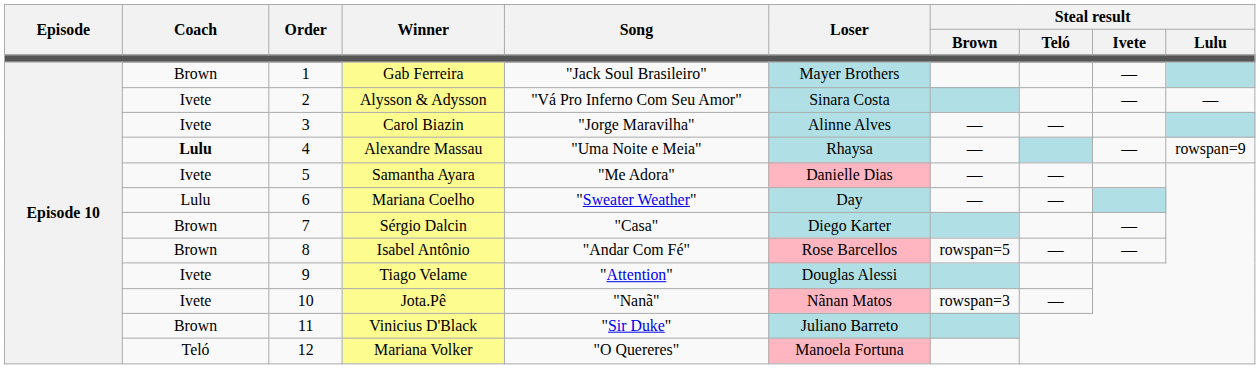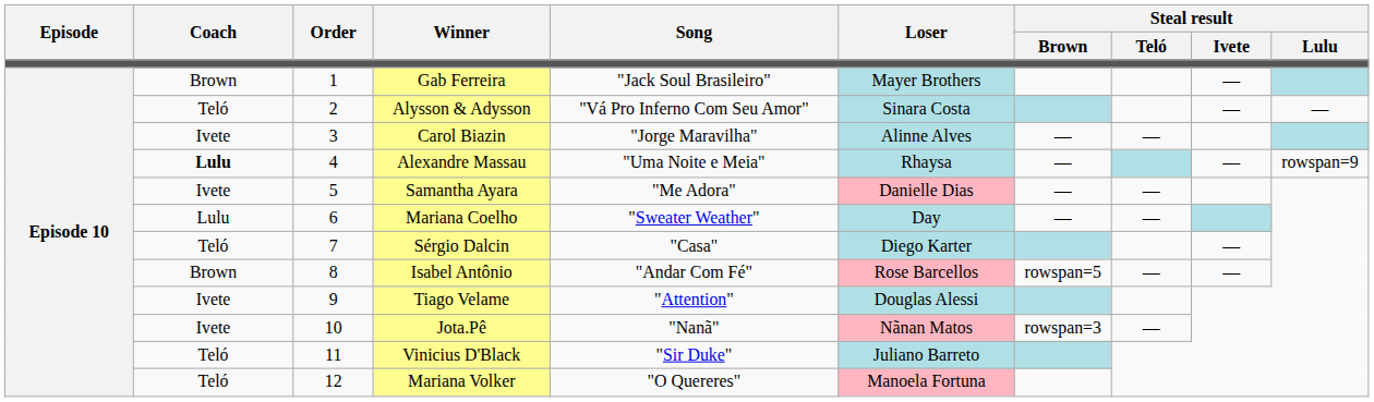Alysson & Adysson | Coach: Ivete -> Teló
Sérgio Dalcin | Coach: Brown -> Teló
Vinicius D'Black | Coach: Brown -> Teló
